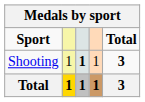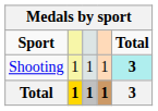Shooting | column 3: bold -> normal
Shooting | Total: no background -> paleturquoise background
